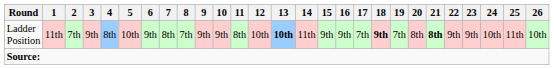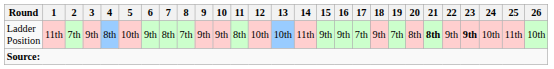Ladder Position | 13: bold -> normal
Ladder Position | 18: bold -> normal
Ladder Position | 23: normal -> bold
